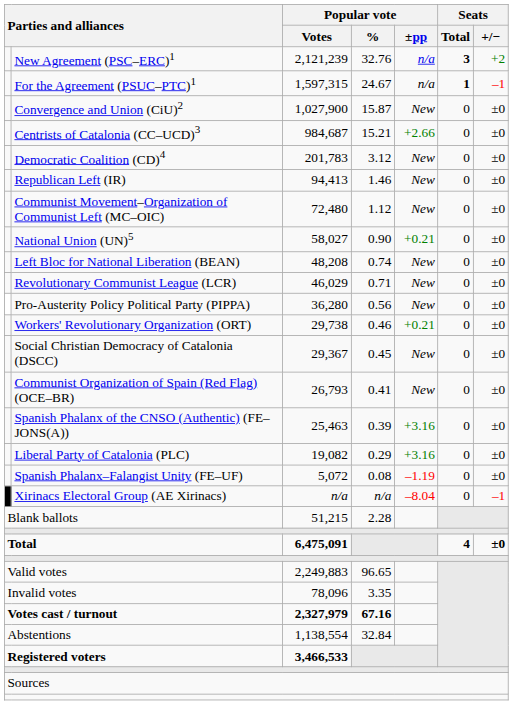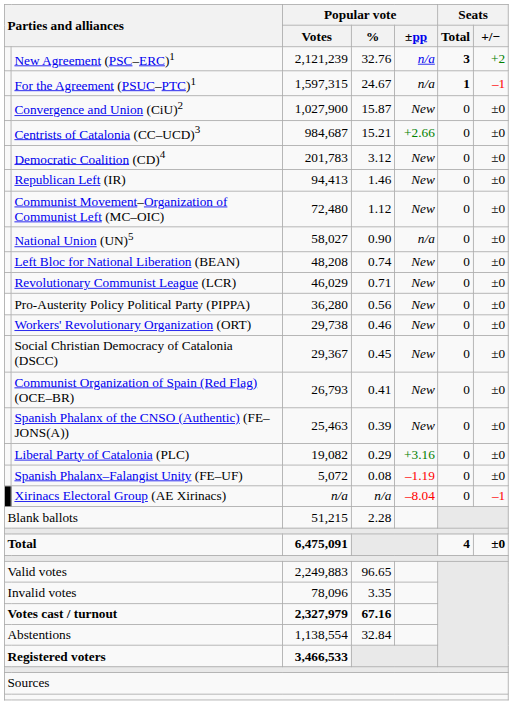National Union (UN)5 | Popular vote / ±pp: +0.21 -> n/a
Workers' Revolutionary Organization (ORT) | Popular vote / ±pp: +0.21 -> New
Spanish Phalanx of the CNSO (Authentic) (FE–JONS(A)) | Popular vote / ±pp: +3.16 -> New
